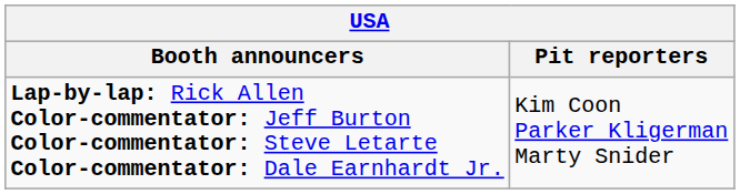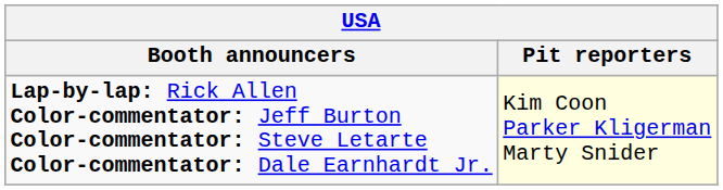row 3 | Pit reporters: no background -> lightyellow background
